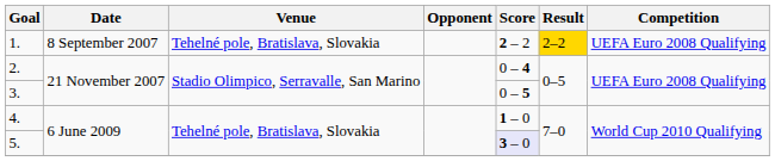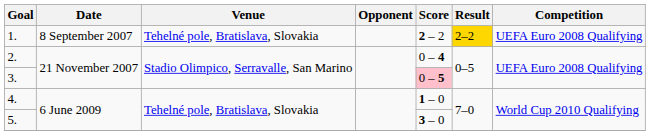3. | Score: no background -> pink background
5. | Score: lavender background -> no background
